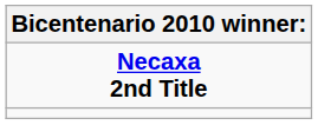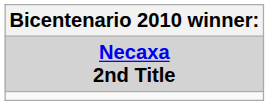row 2 | column 1: no background -> lightgrey background
